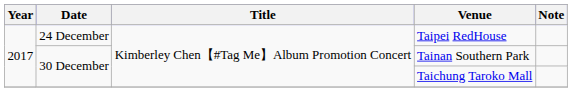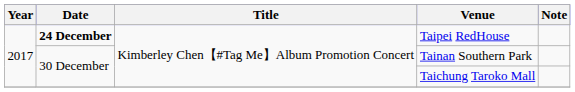Taipei RedHouse | Date: normal -> bold
